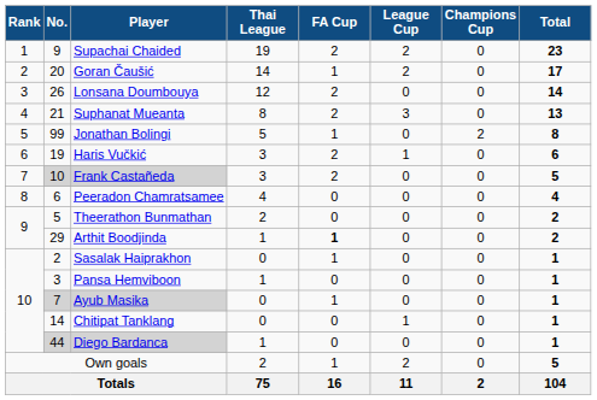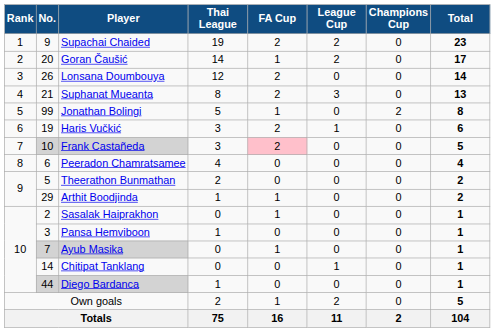Frank Castañeda | FA Cup: no background -> pink background
Arthit Boodjinda | FA Cup: bold -> normal
